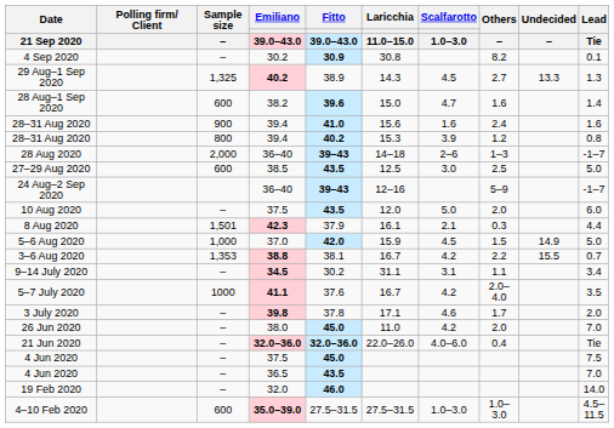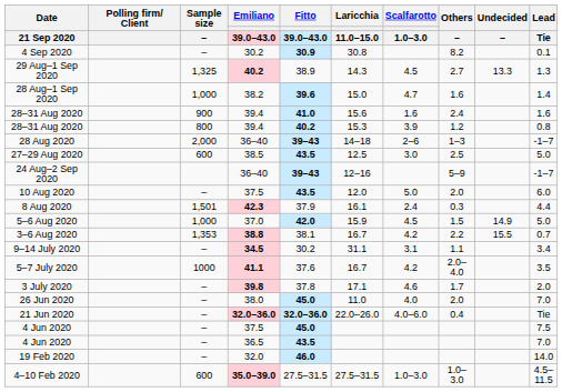28 Aug–1 Sep 2020 | Sample size / –: 600 -> 1,000
8 Aug 2020 | Scalfarotto / 1.0–3.0: 2.1 -> 2.4
26 Jun 2020 | Scalfarotto / 1.0–3.0: 4.2 -> 4.0
